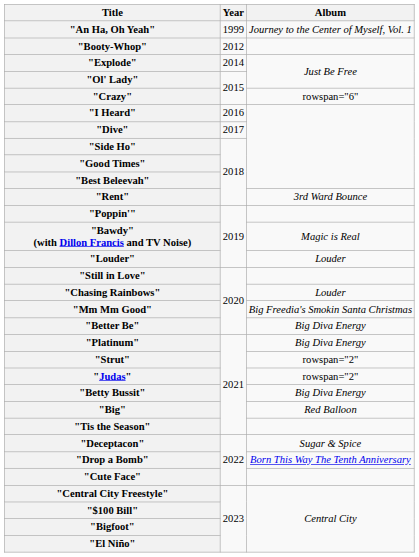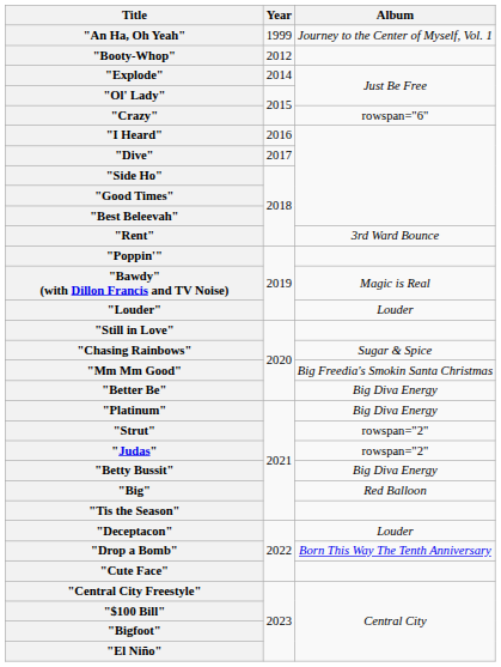"Chasing Rainbows" | Album: Louder -> Sugar & Spice
"Deceptacon" | Album: Sugar & Spice -> Louder
